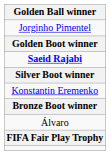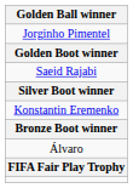row 4 | column 1: bold -> normal
